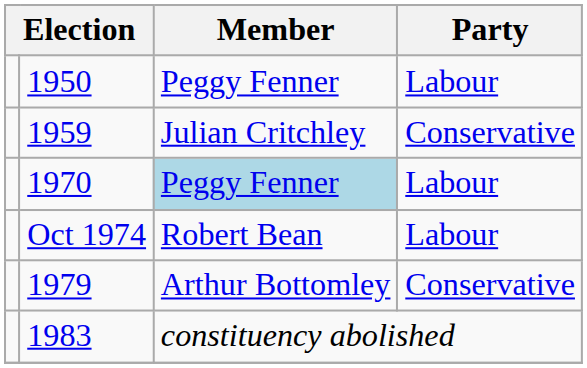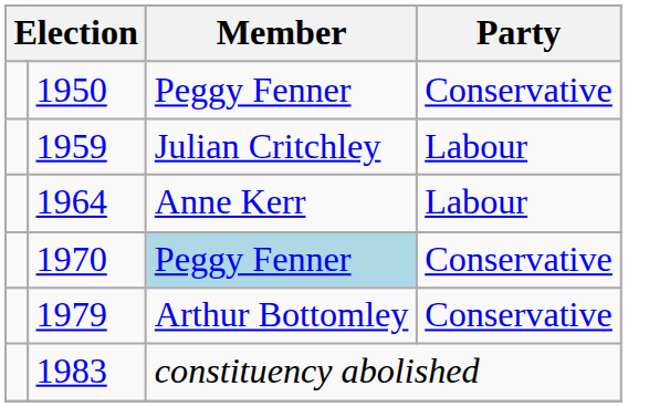1950 | Party: Labour -> Conservative
1959 | Party: Conservative -> Labour
+ row: 1964 | Anne Kerr | Labour
1970 | Party: Labour -> Conservative
- row: Oct 1974 | Robert Bean | Labour
